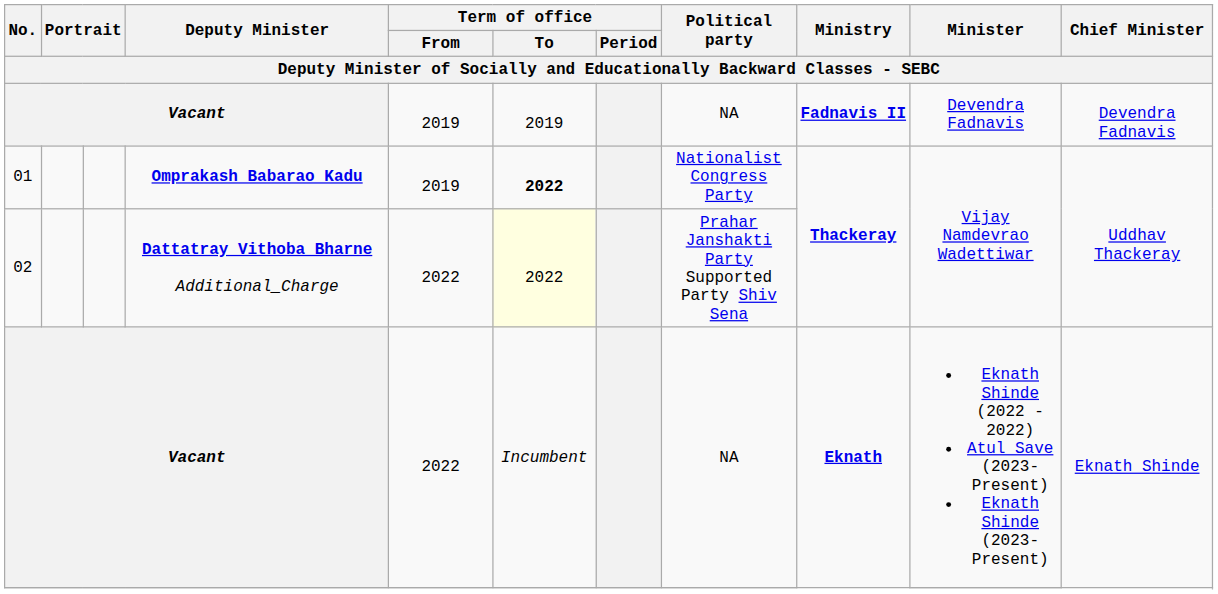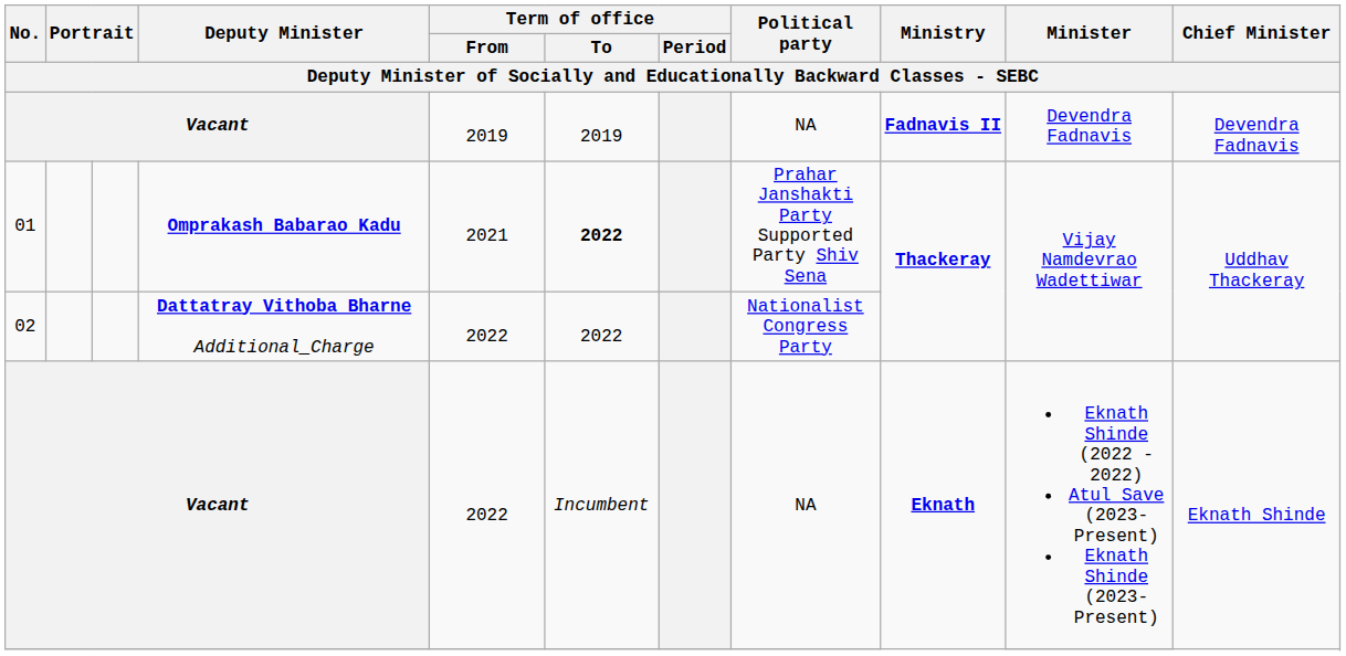01 | Term of office / From: 2019 -> 2021
01 | Political party: Nationalist Congress Party -> Prahar Janshakti Party Supported Party Shiv Sena
02 | Term of office / To: lightyellow background -> no background
02 | Political party: Prahar Janshakti Party Supported Party Shiv Sena -> Nationalist Congress Party
